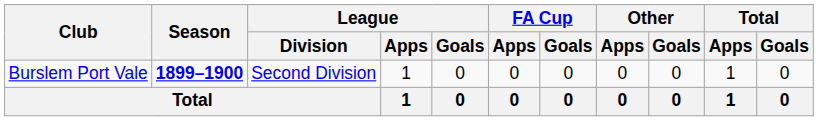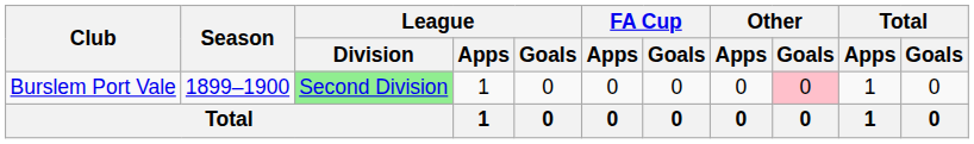Burslem Port Vale | Season: bold -> normal
Burslem Port Vale | League / Division: no background -> lightgreen background
Burslem Port Vale | Other / Goals: no background -> pink background
